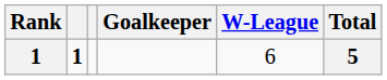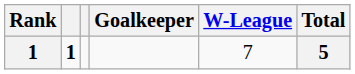row 2 | W-League: 6 -> 7
